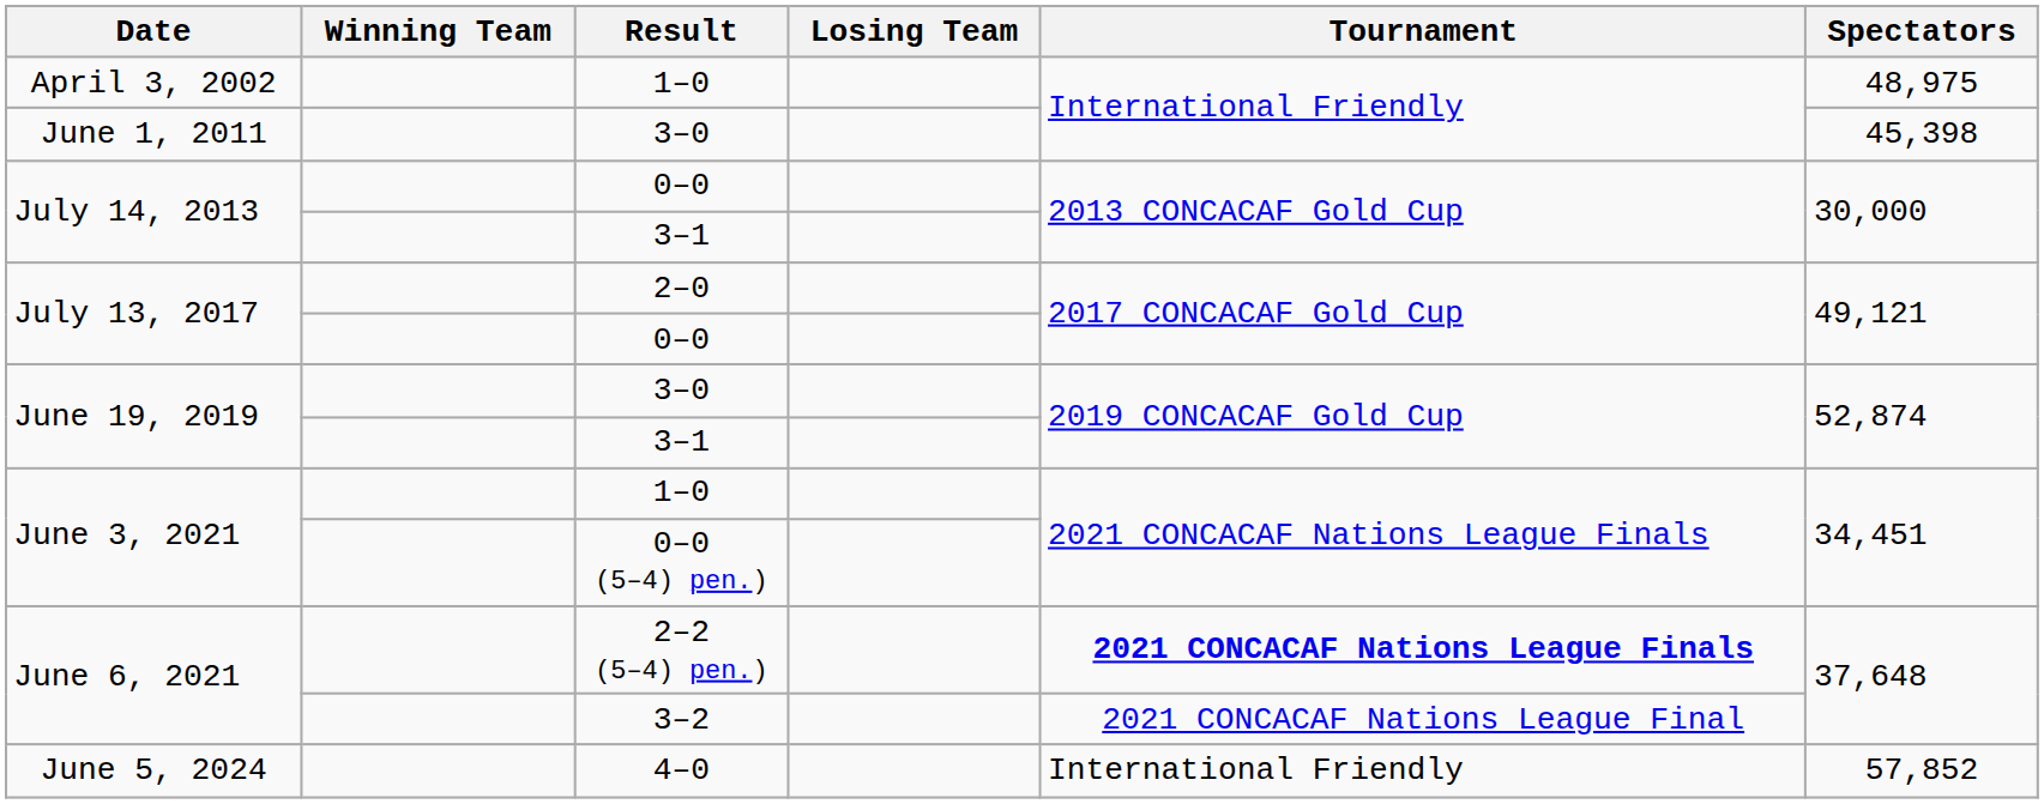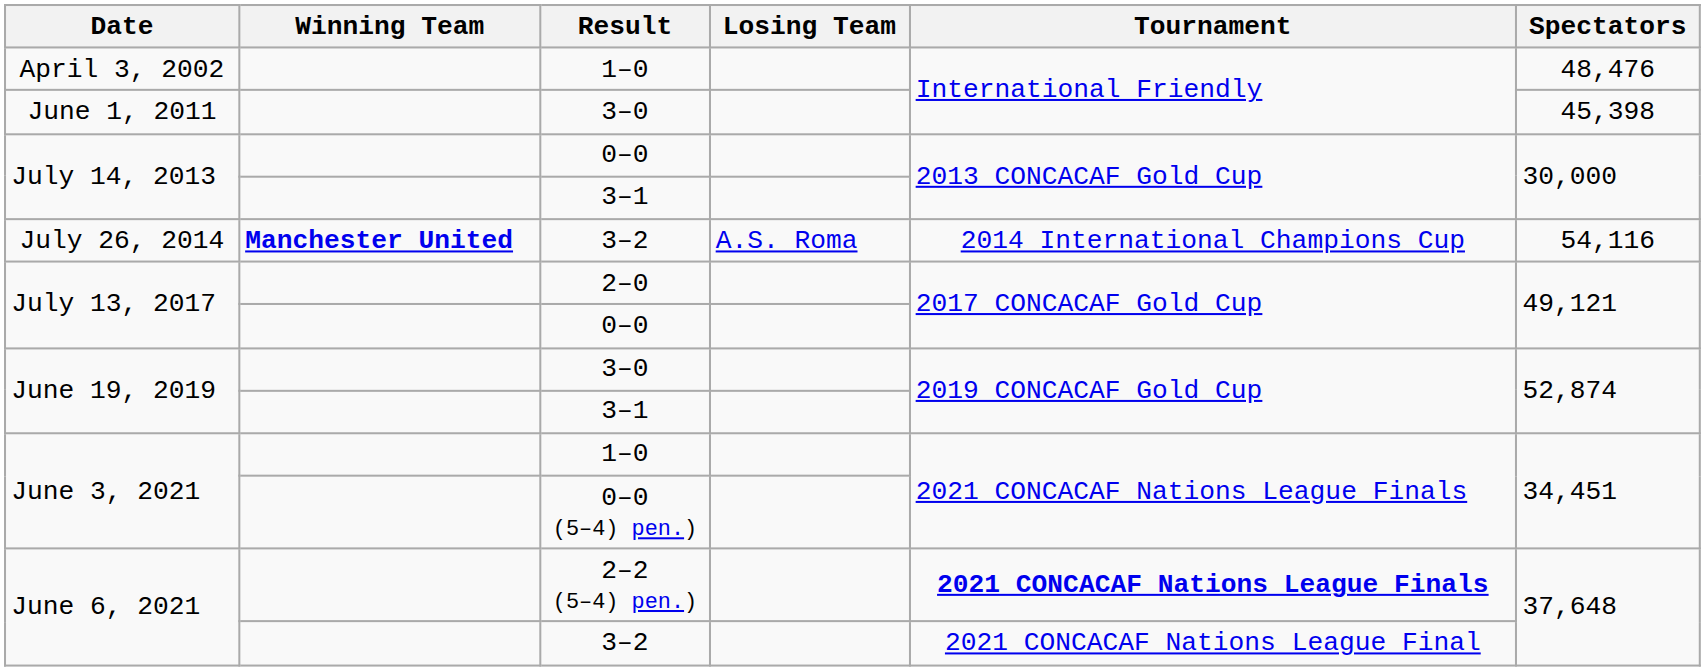April 3, 2002 | Spectators: 48,975 -> 48,476
+ row: July 26, 2014 | Manchester United | 3–2 | A.S. Roma | 2014 International Champions Cup | 54,116
- row: June 5, 2024 | 4–0 | International Friendly | 57,852
